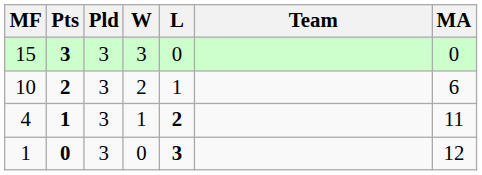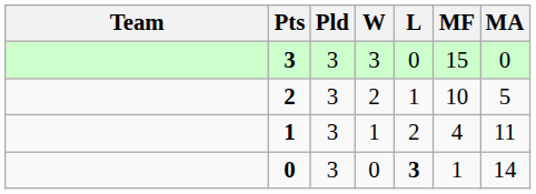columns swapped: Team <-> MF
row 3 | MA: 6 -> 5
row 4 | L: bold -> normal
row 5 | MA: 12 -> 14
